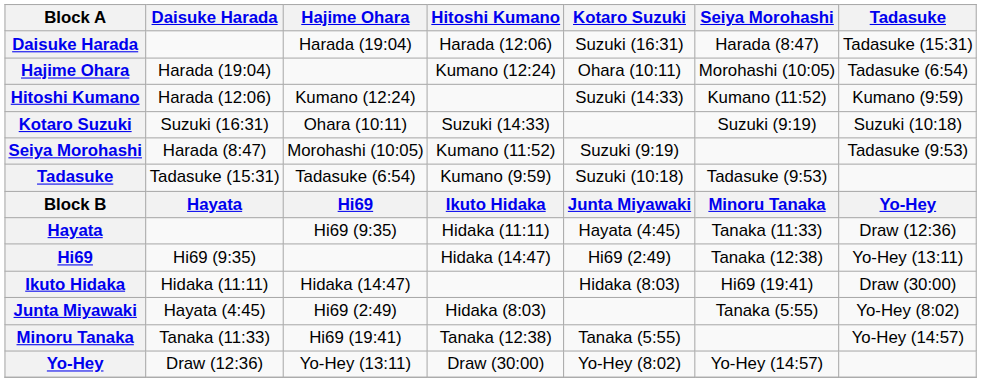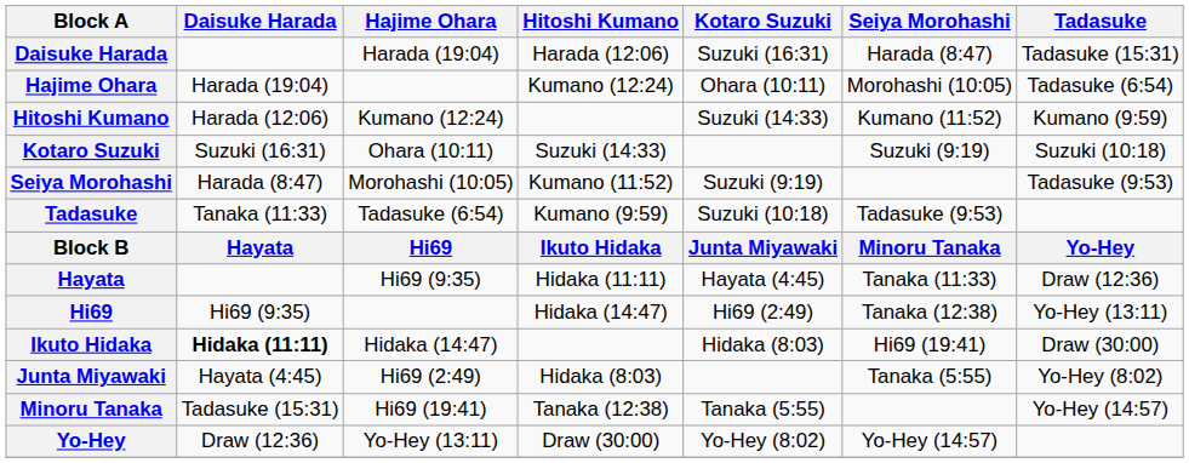row 7 | Daisuke Harada: Tadasuke (15:31) -> Tanaka (11:33)
row 11 | Daisuke Harada: normal -> bold
row 13 | Daisuke Harada: Tanaka (11:33) -> Tadasuke (15:31)
